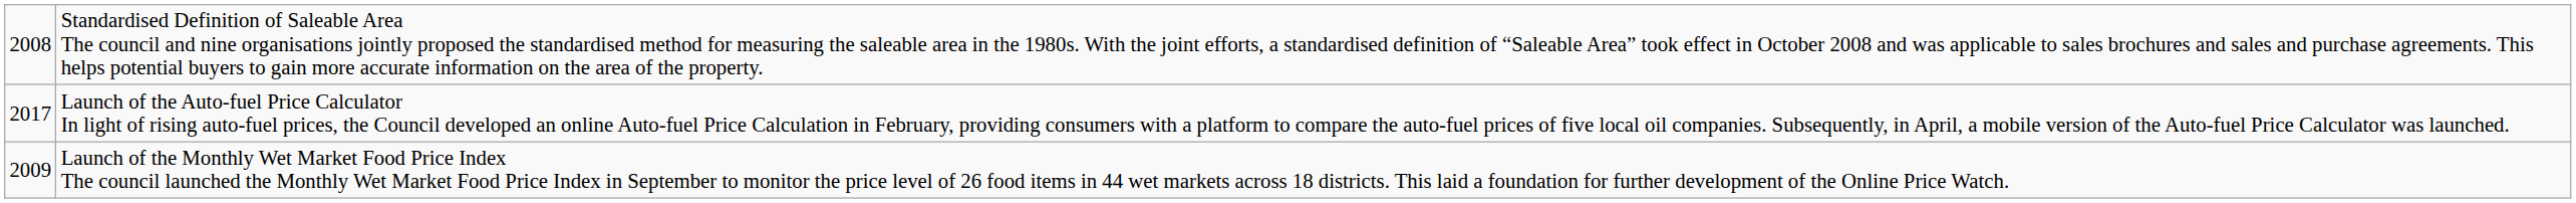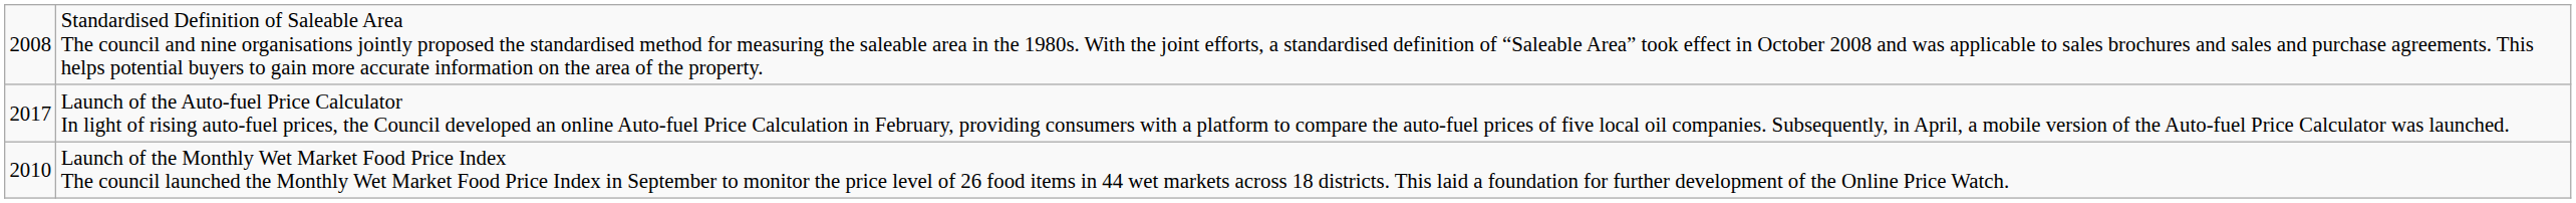row 3 | column 1: 2009 -> 2010
